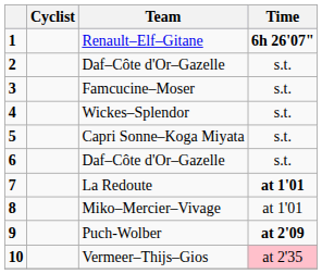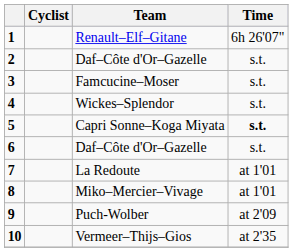Renault–Elf–Gitane | Time: bold -> normal
Capri Sonne–Koga Miyata | Time: normal -> bold
La Redoute | Time: bold -> normal
Puch-Wolber | Time: bold -> normal
Vermeer–Thijs–Gios | Time: pink background -> no background
